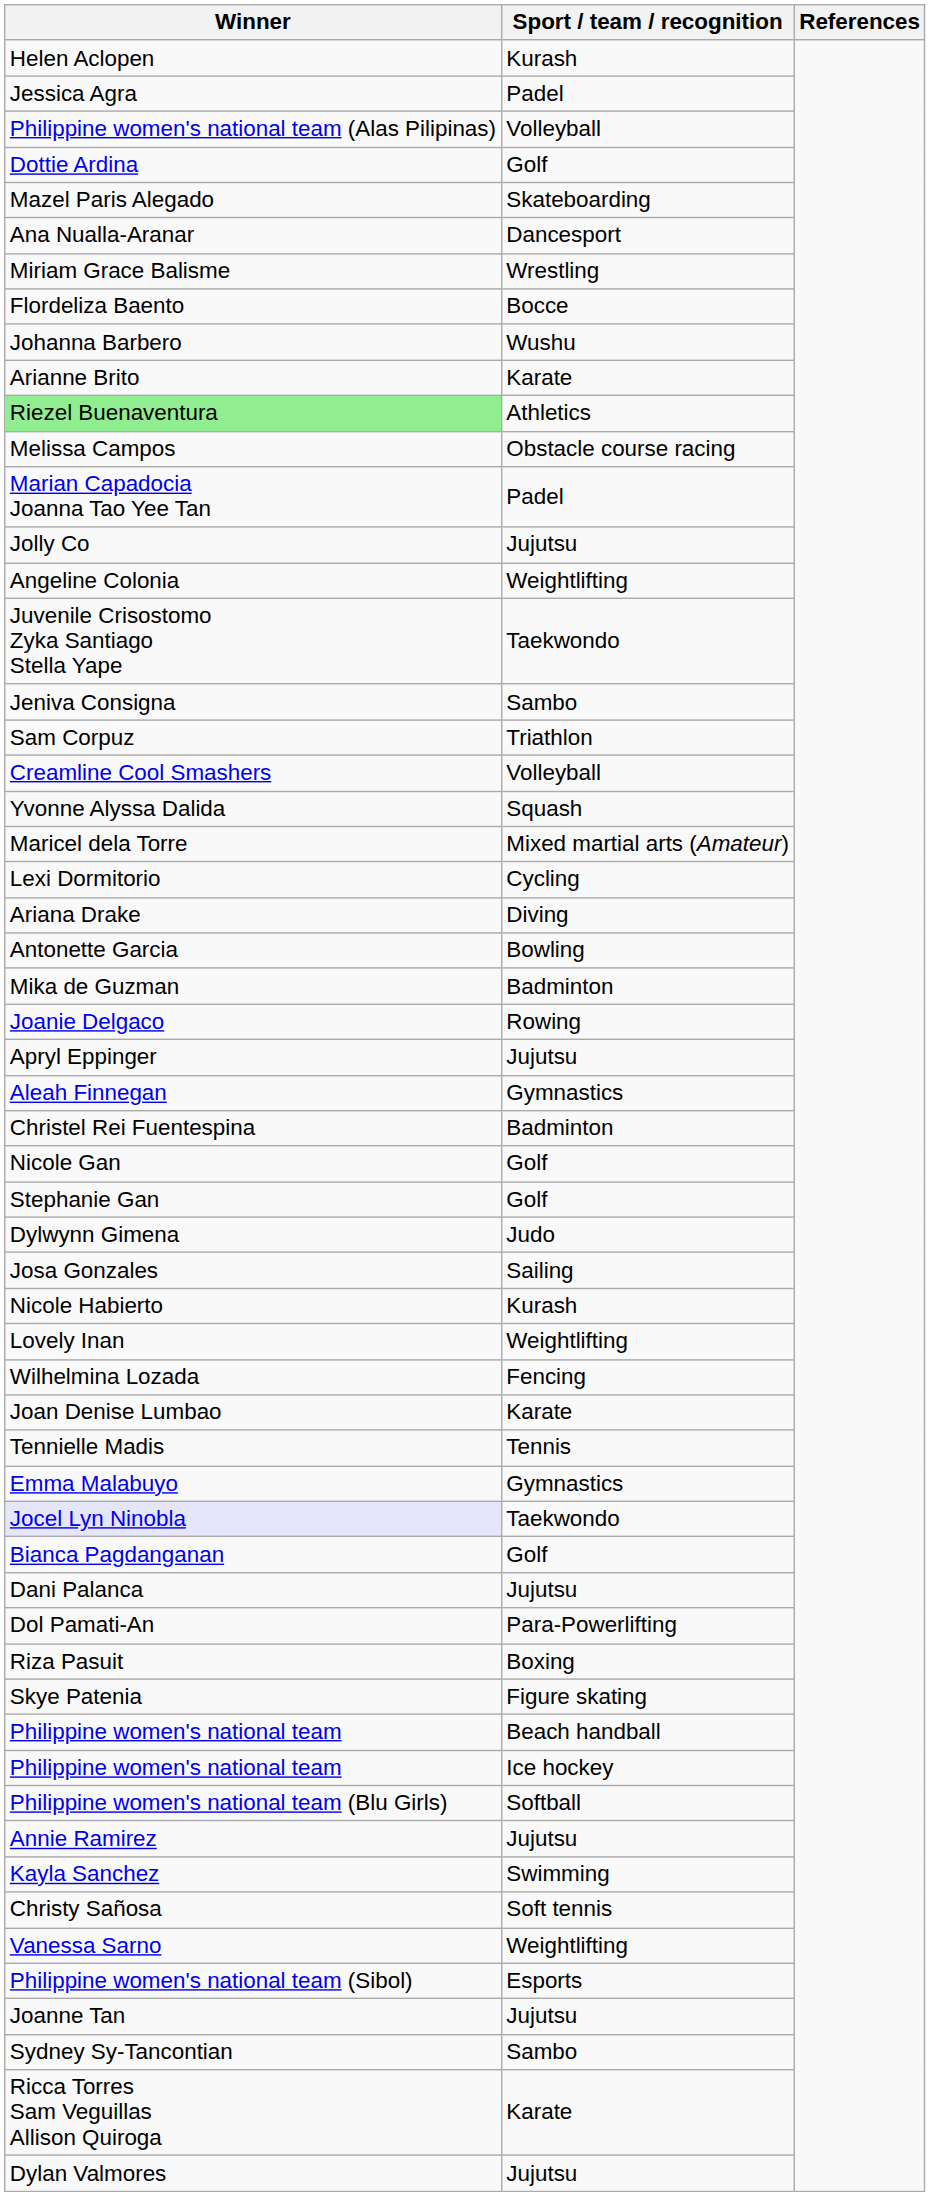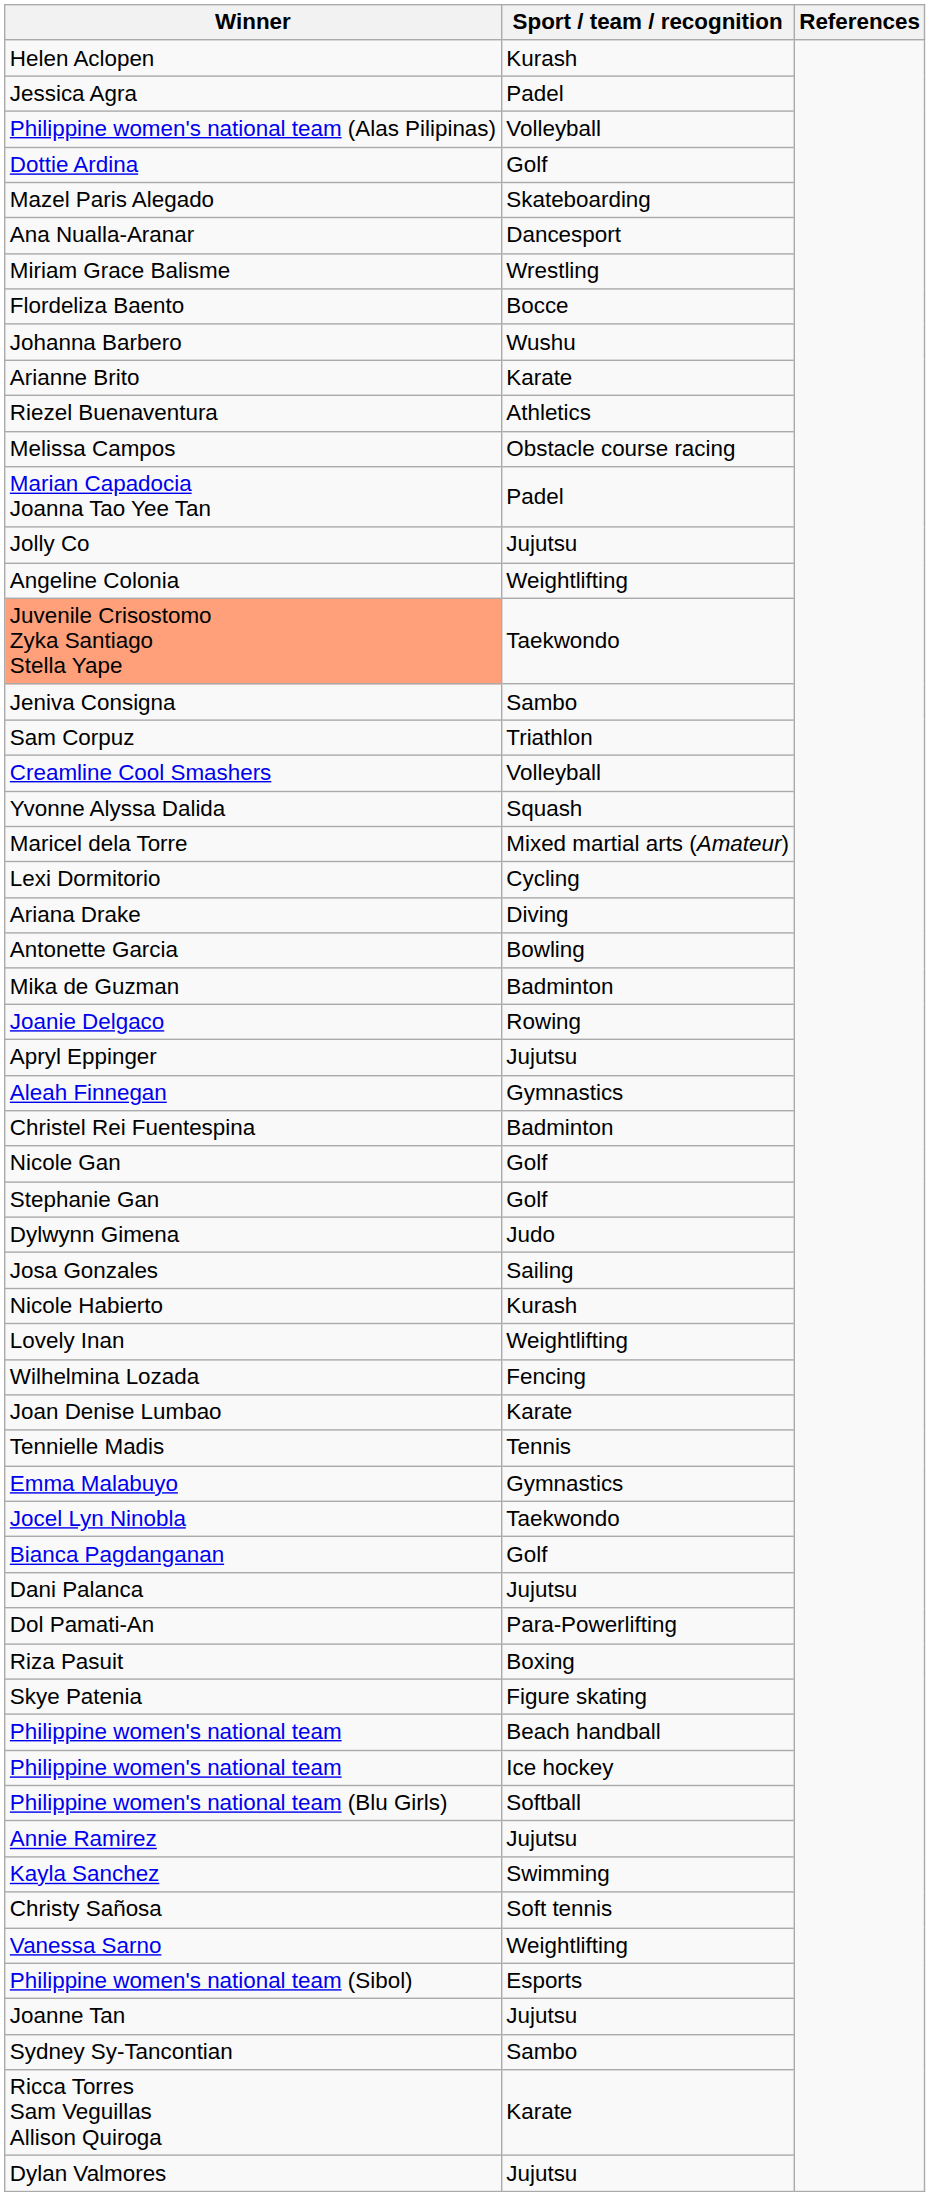Riezel Buenaventura | Winner: lightgreen background -> no background
Juvenile Crisostomo Zyka Santiago Stella Yape | Winner: no background -> lightsalmon background
Jocel Lyn Ninobla | Winner: lavender background -> no background
